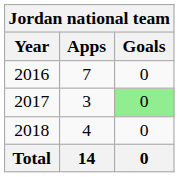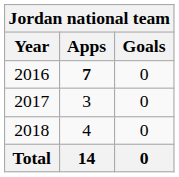2016 | Apps: normal -> bold
2017 | Goals: lightgreen background -> no background
